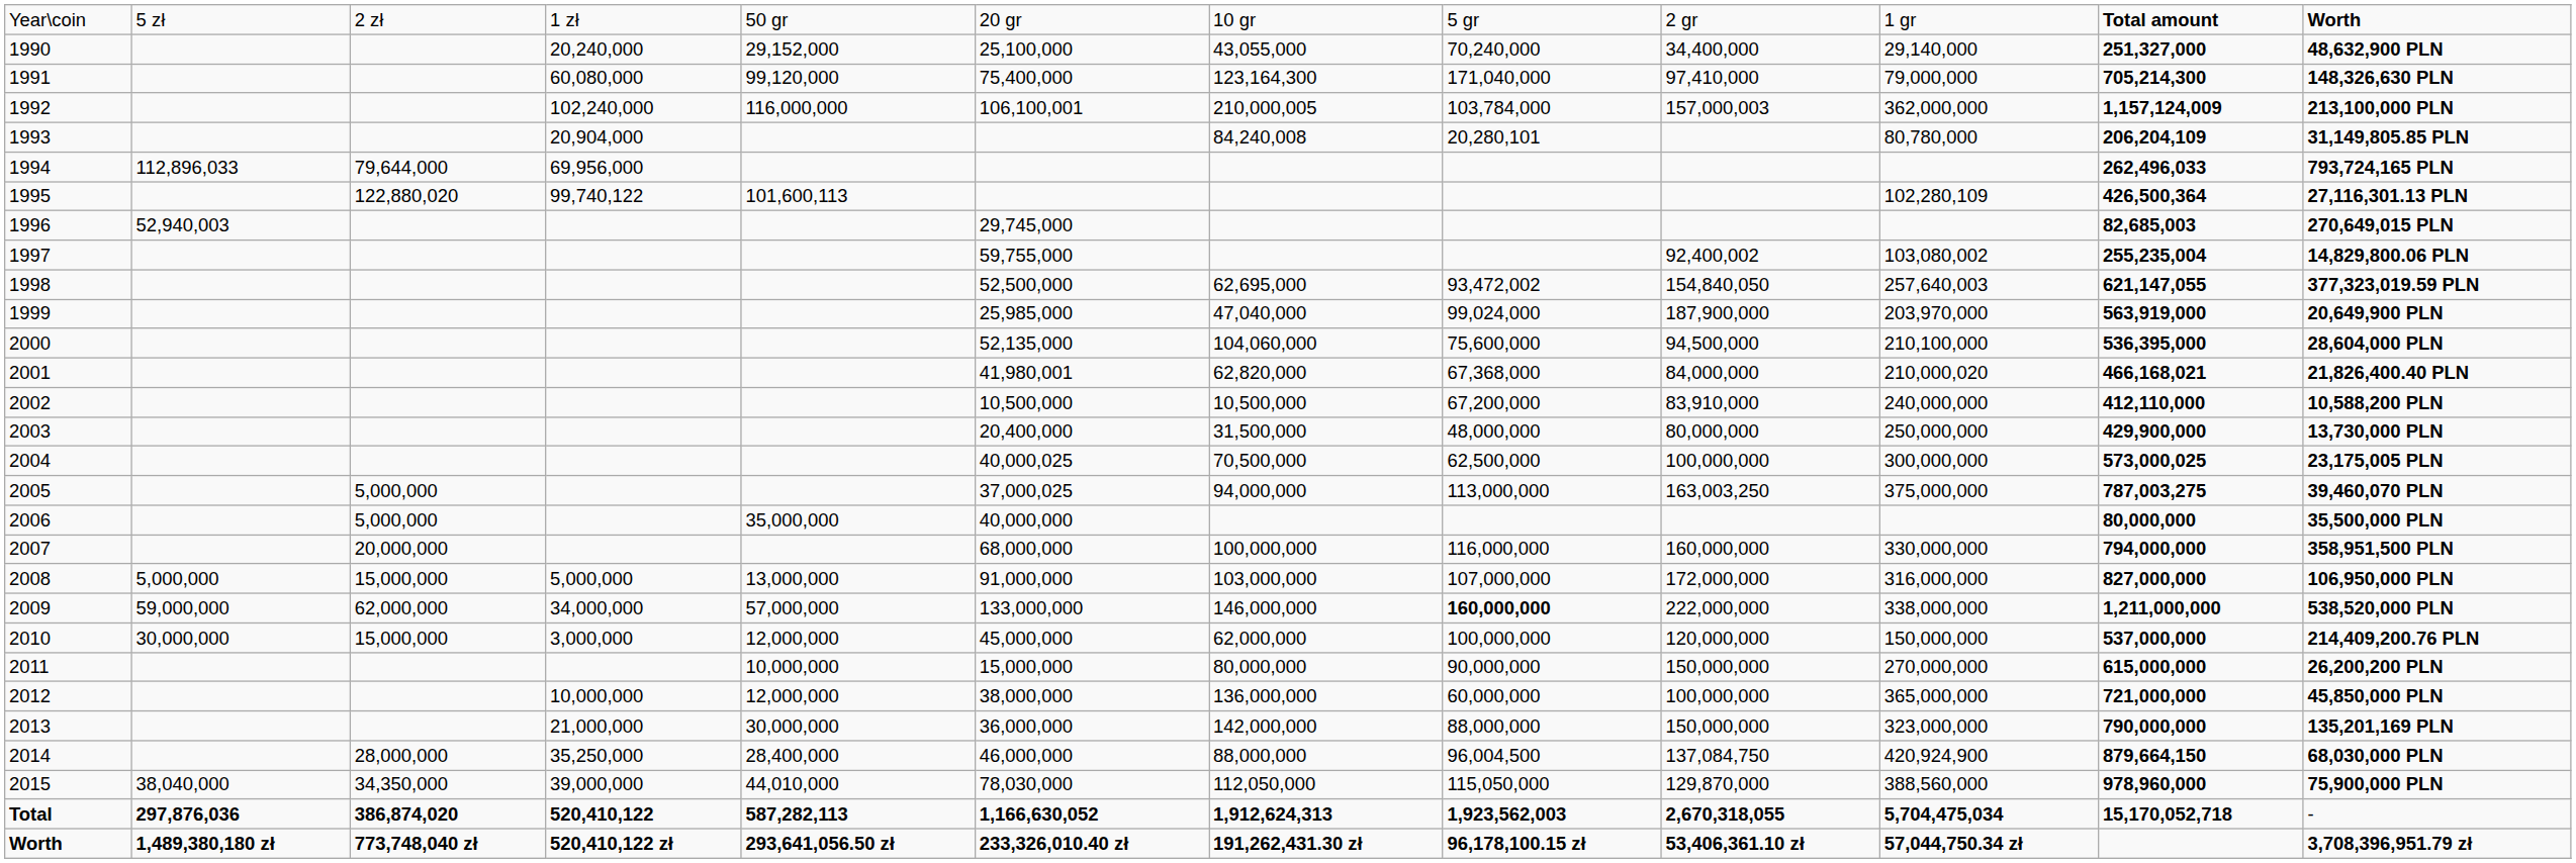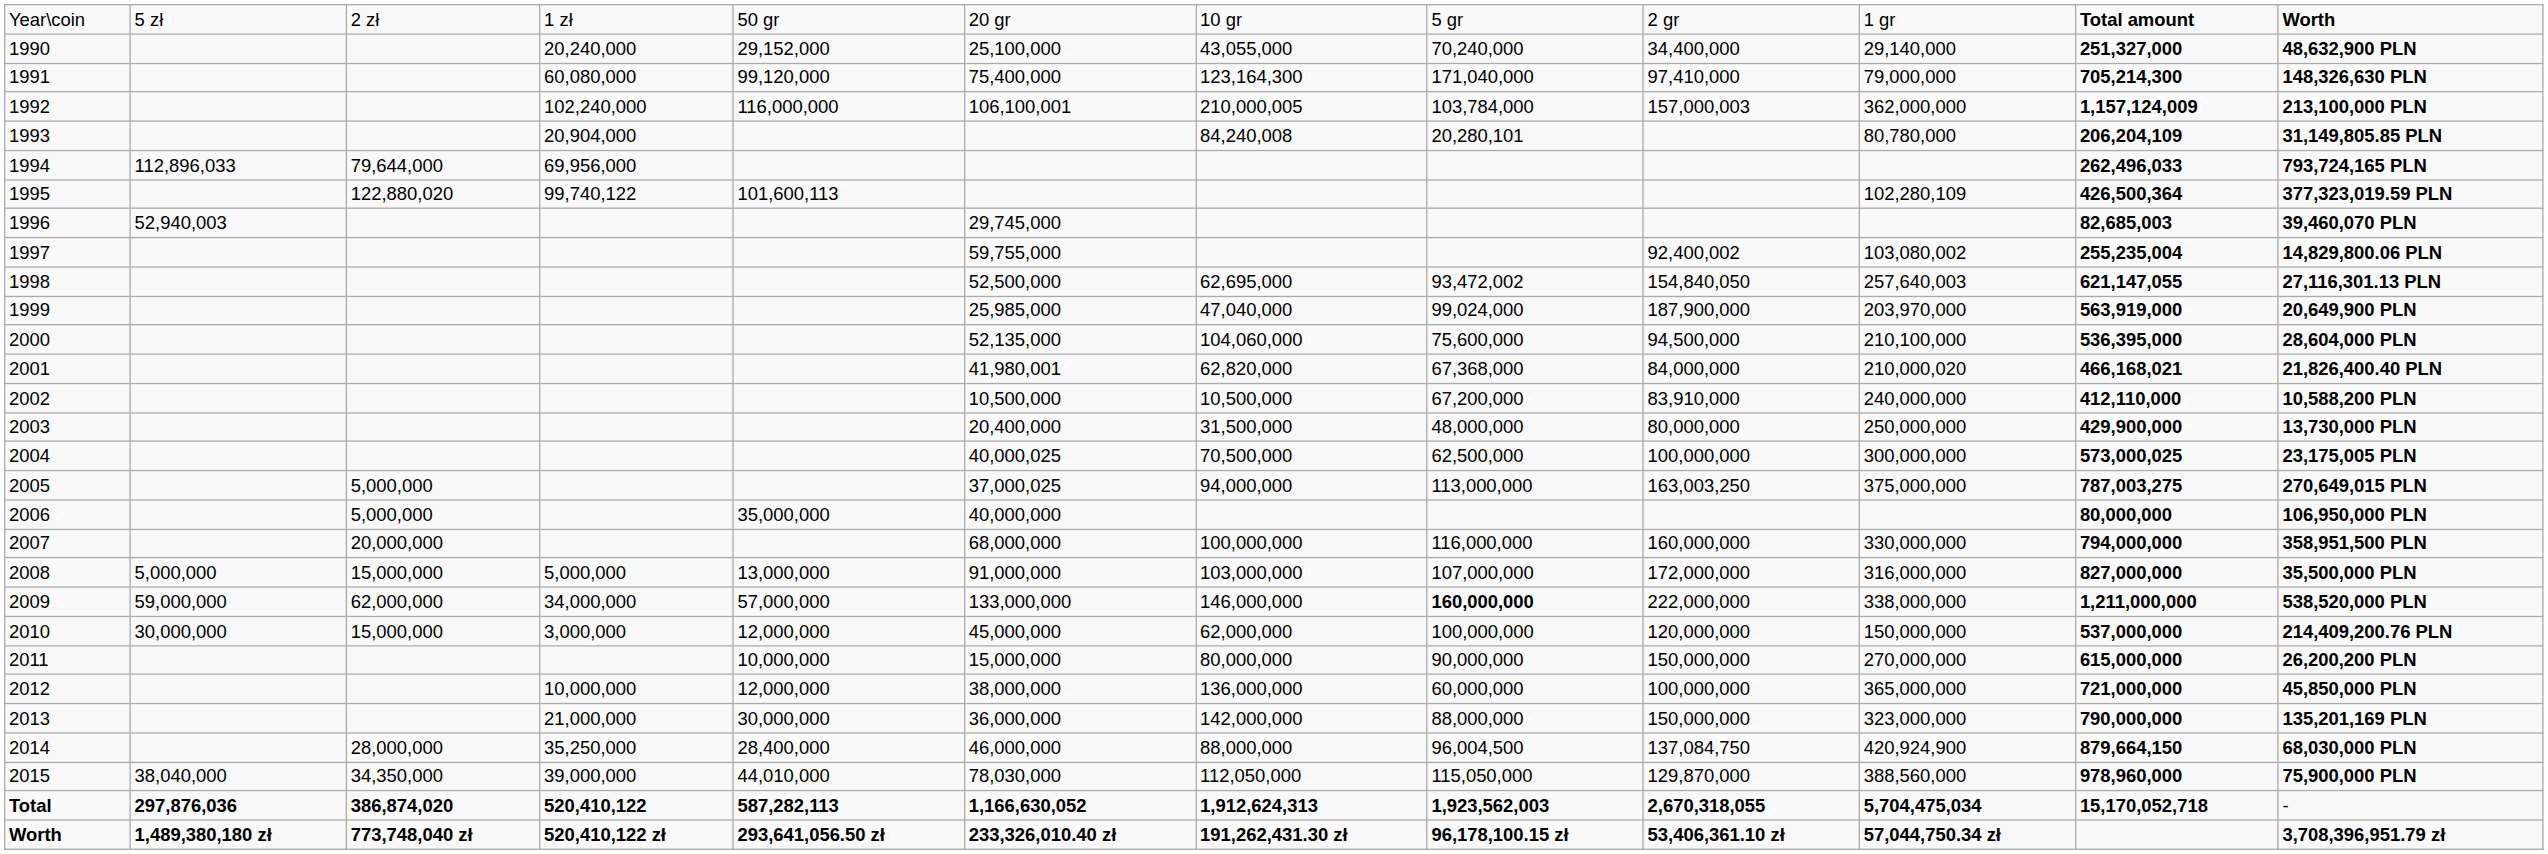1995 | column 12: 27,116,301.13 PLN -> 377,323,019.59 PLN
1996 | column 12: 270,649,015 PLN -> 39,460,070 PLN
1998 | column 12: 377,323,019.59 PLN -> 27,116,301.13 PLN
2005 | column 12: 39,460,070 PLN -> 270,649,015 PLN
2006 | column 12: 35,500,000 PLN -> 106,950,000 PLN
2008 | column 12: 106,950,000 PLN -> 35,500,000 PLN
